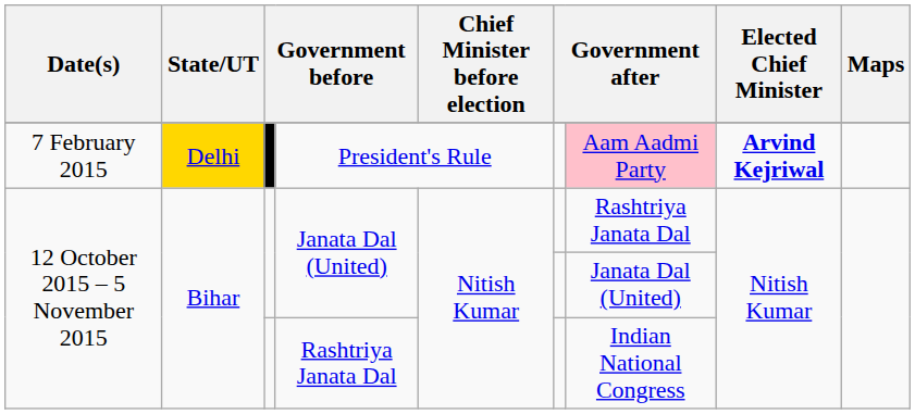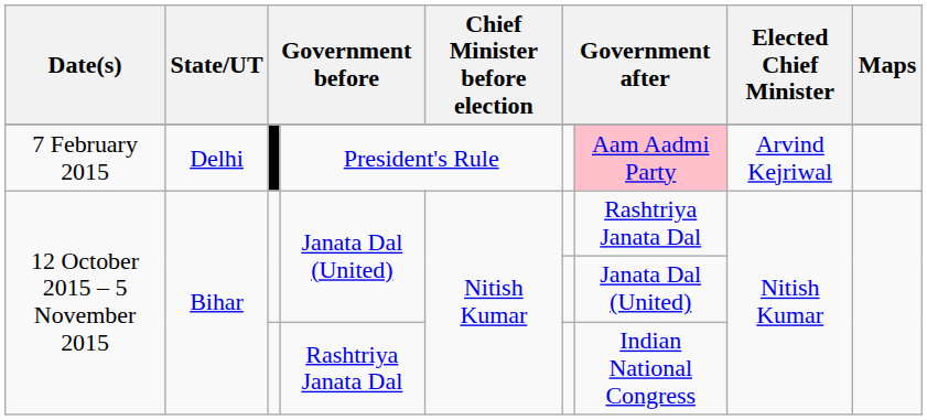President's Rule | State/UT: gold background -> no background
President's Rule | Elected Chief Minister: bold -> normal
